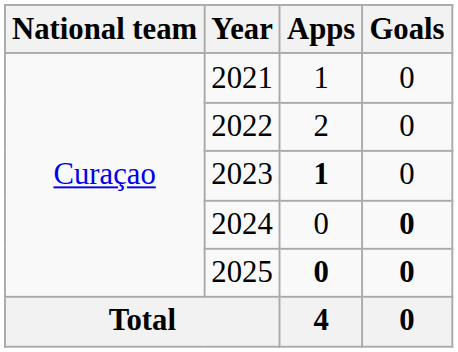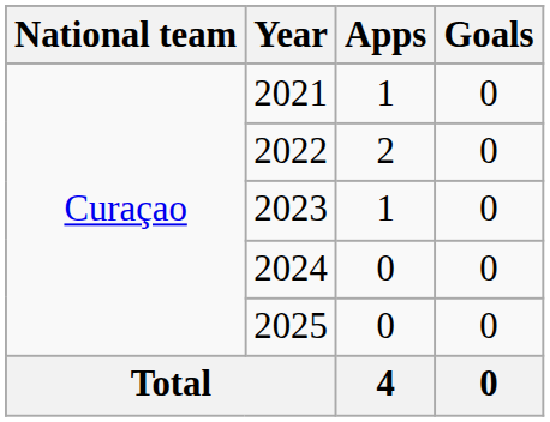2023 | Apps: bold -> normal
2024 | Goals: bold -> normal
2025 | Apps: bold -> normal
2025 | Goals: bold -> normal
